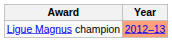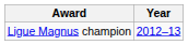Ligue Magnus champion | Year: lightsalmon background -> no background
